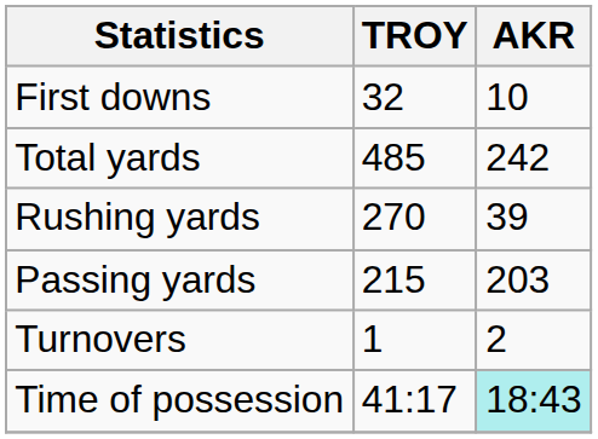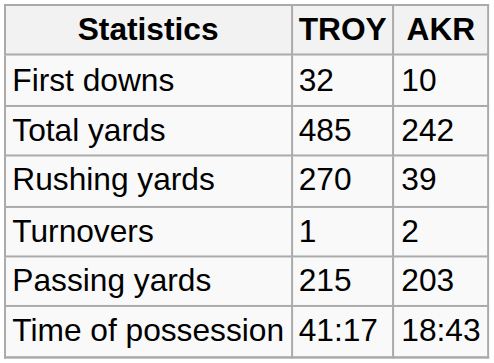rows swapped: Passing yards <-> Turnovers
Time of possession | AKR: paleturquoise background -> no background
